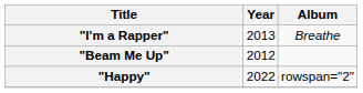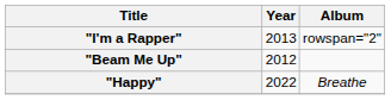"I'm a Rapper" | Album: Breathe -> rowspan="2"
"Happy" | Album: rowspan="2" -> Breathe
